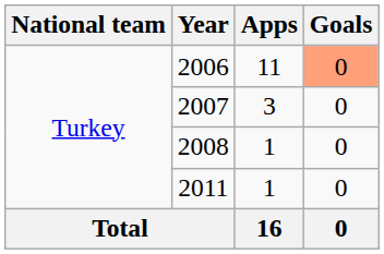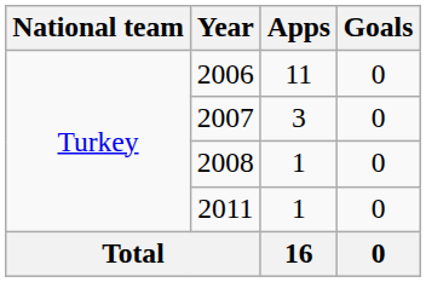2006 | Goals: lightsalmon background -> no background
